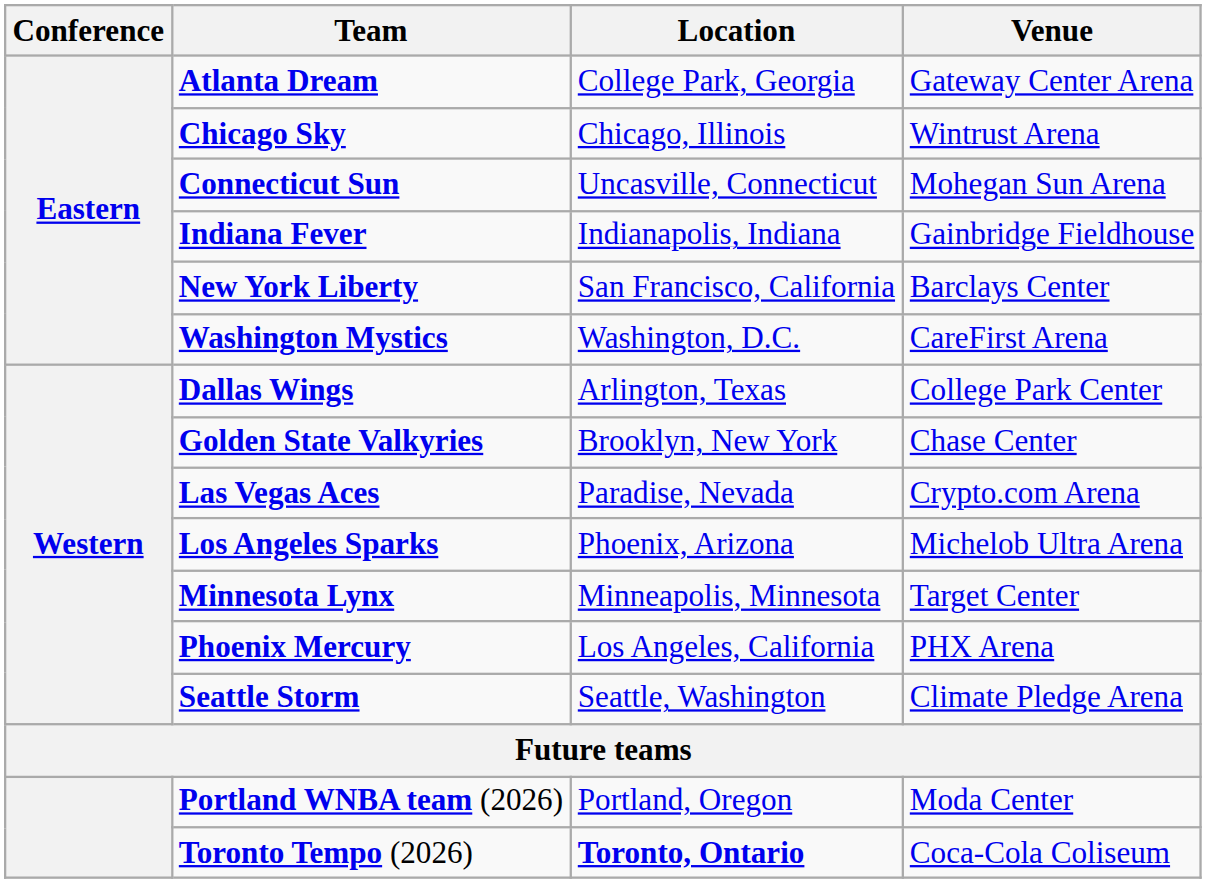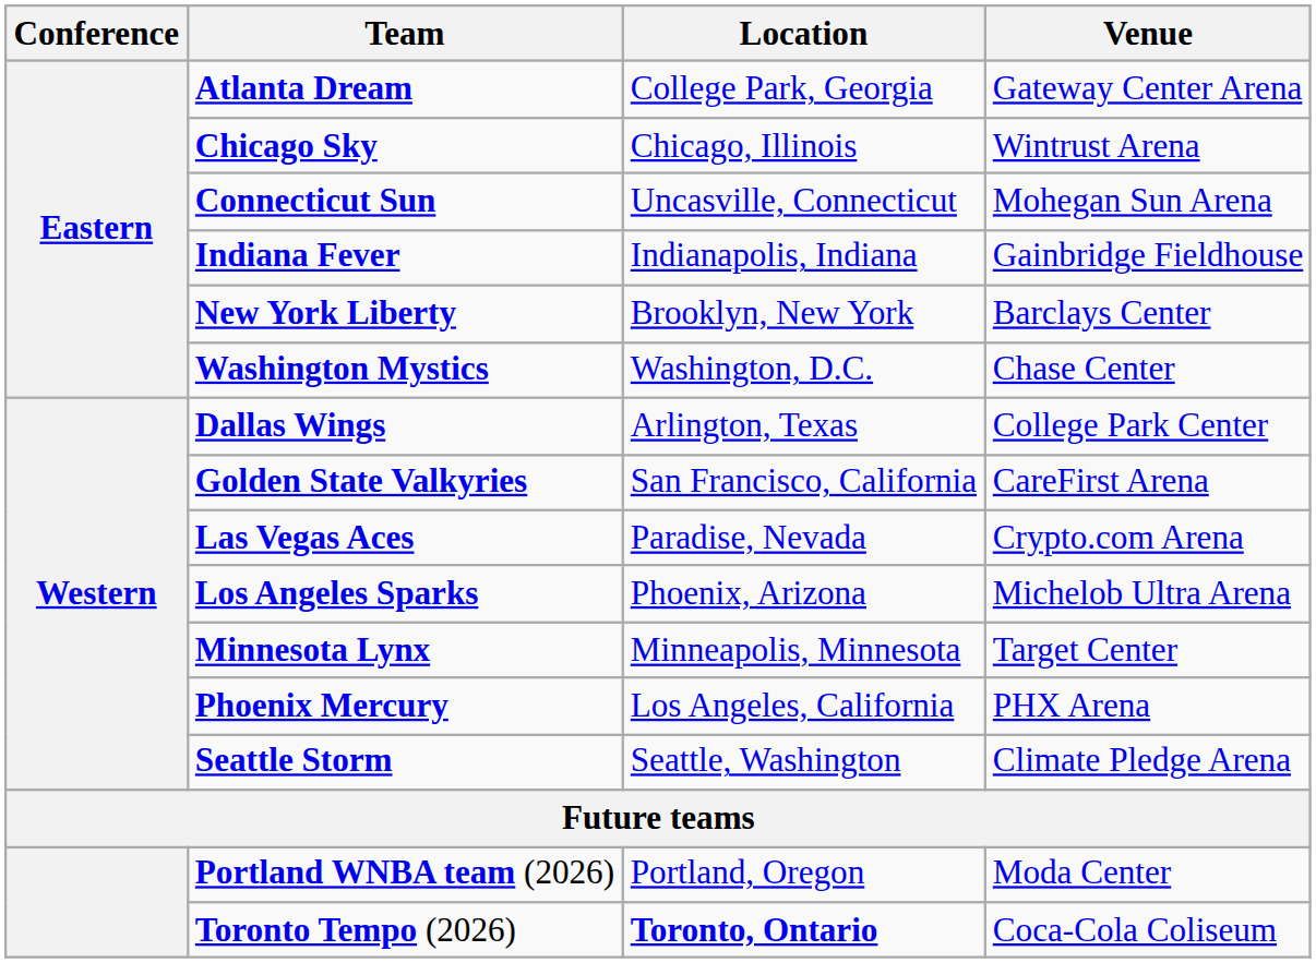New York Liberty | Location: San Francisco, California -> Brooklyn, New York
Washington Mystics | Venue: CareFirst Arena -> Chase Center
Golden State Valkyries | Location: Brooklyn, New York -> San Francisco, California
Golden State Valkyries | Venue: Chase Center -> CareFirst Arena
